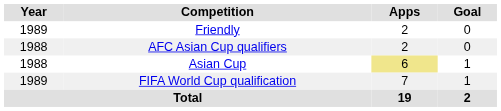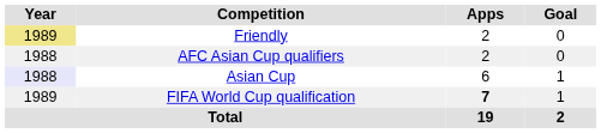Friendly | Year: no background -> khaki background
Asian Cup | Year: no background -> lavender background
Asian Cup | Apps: khaki background -> no background
FIFA World Cup qualification | Apps: normal -> bold
